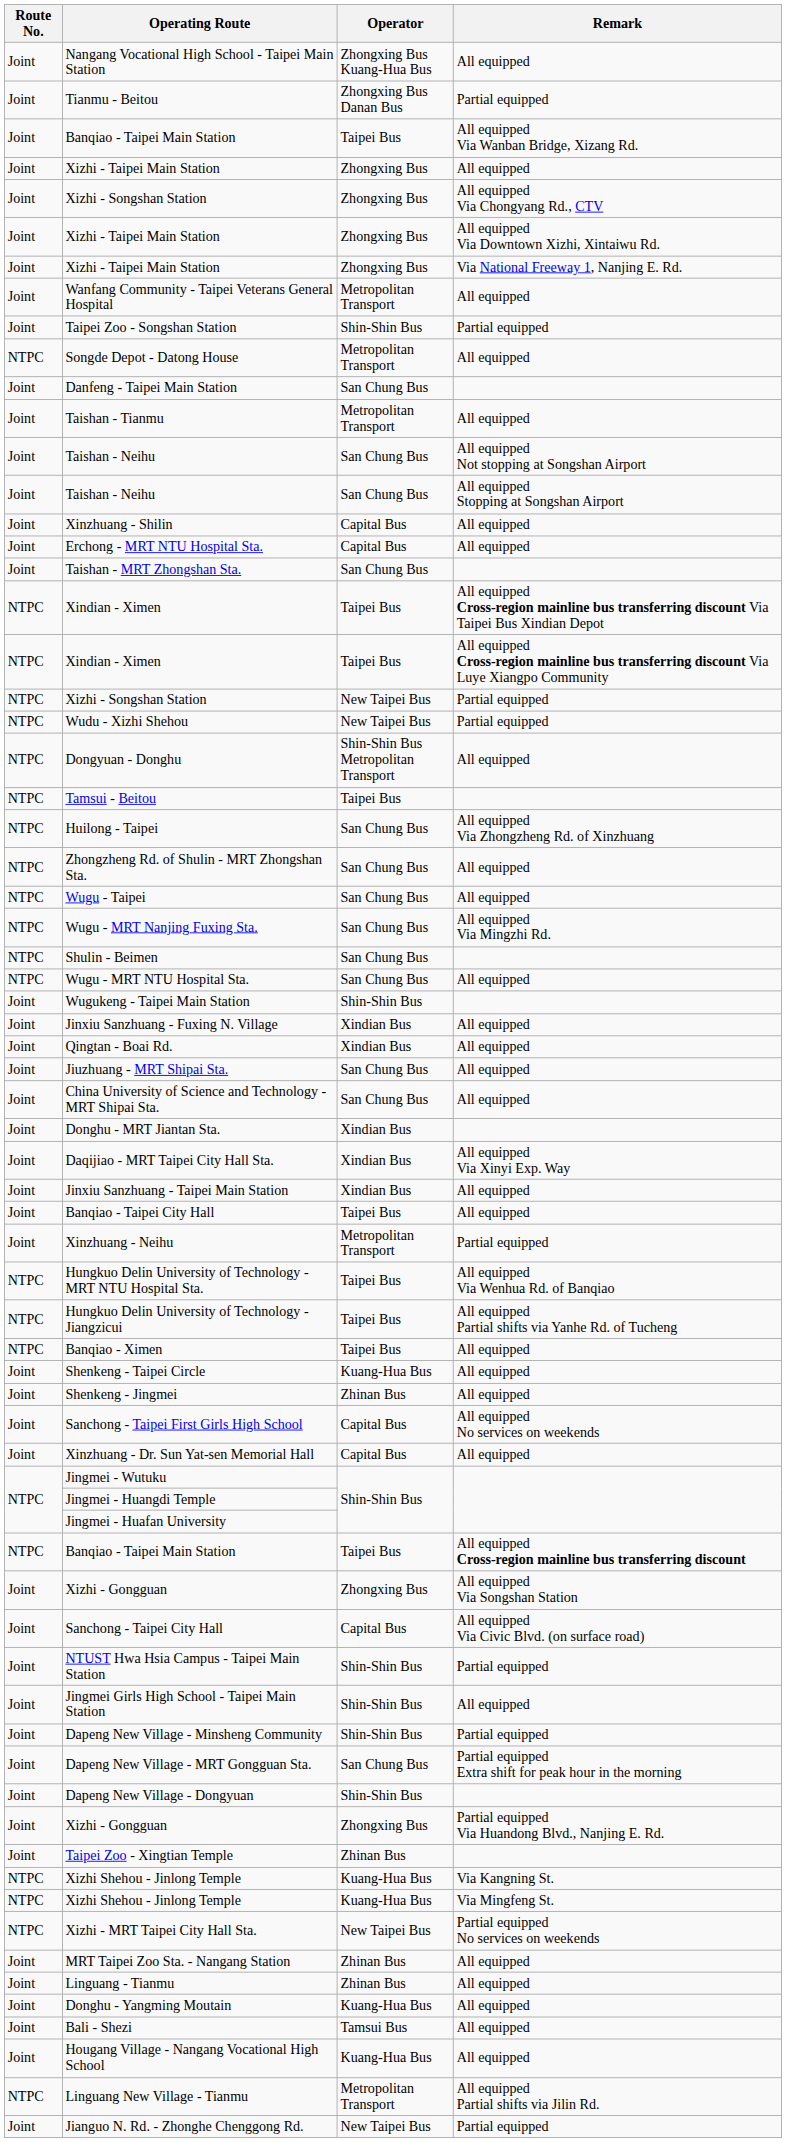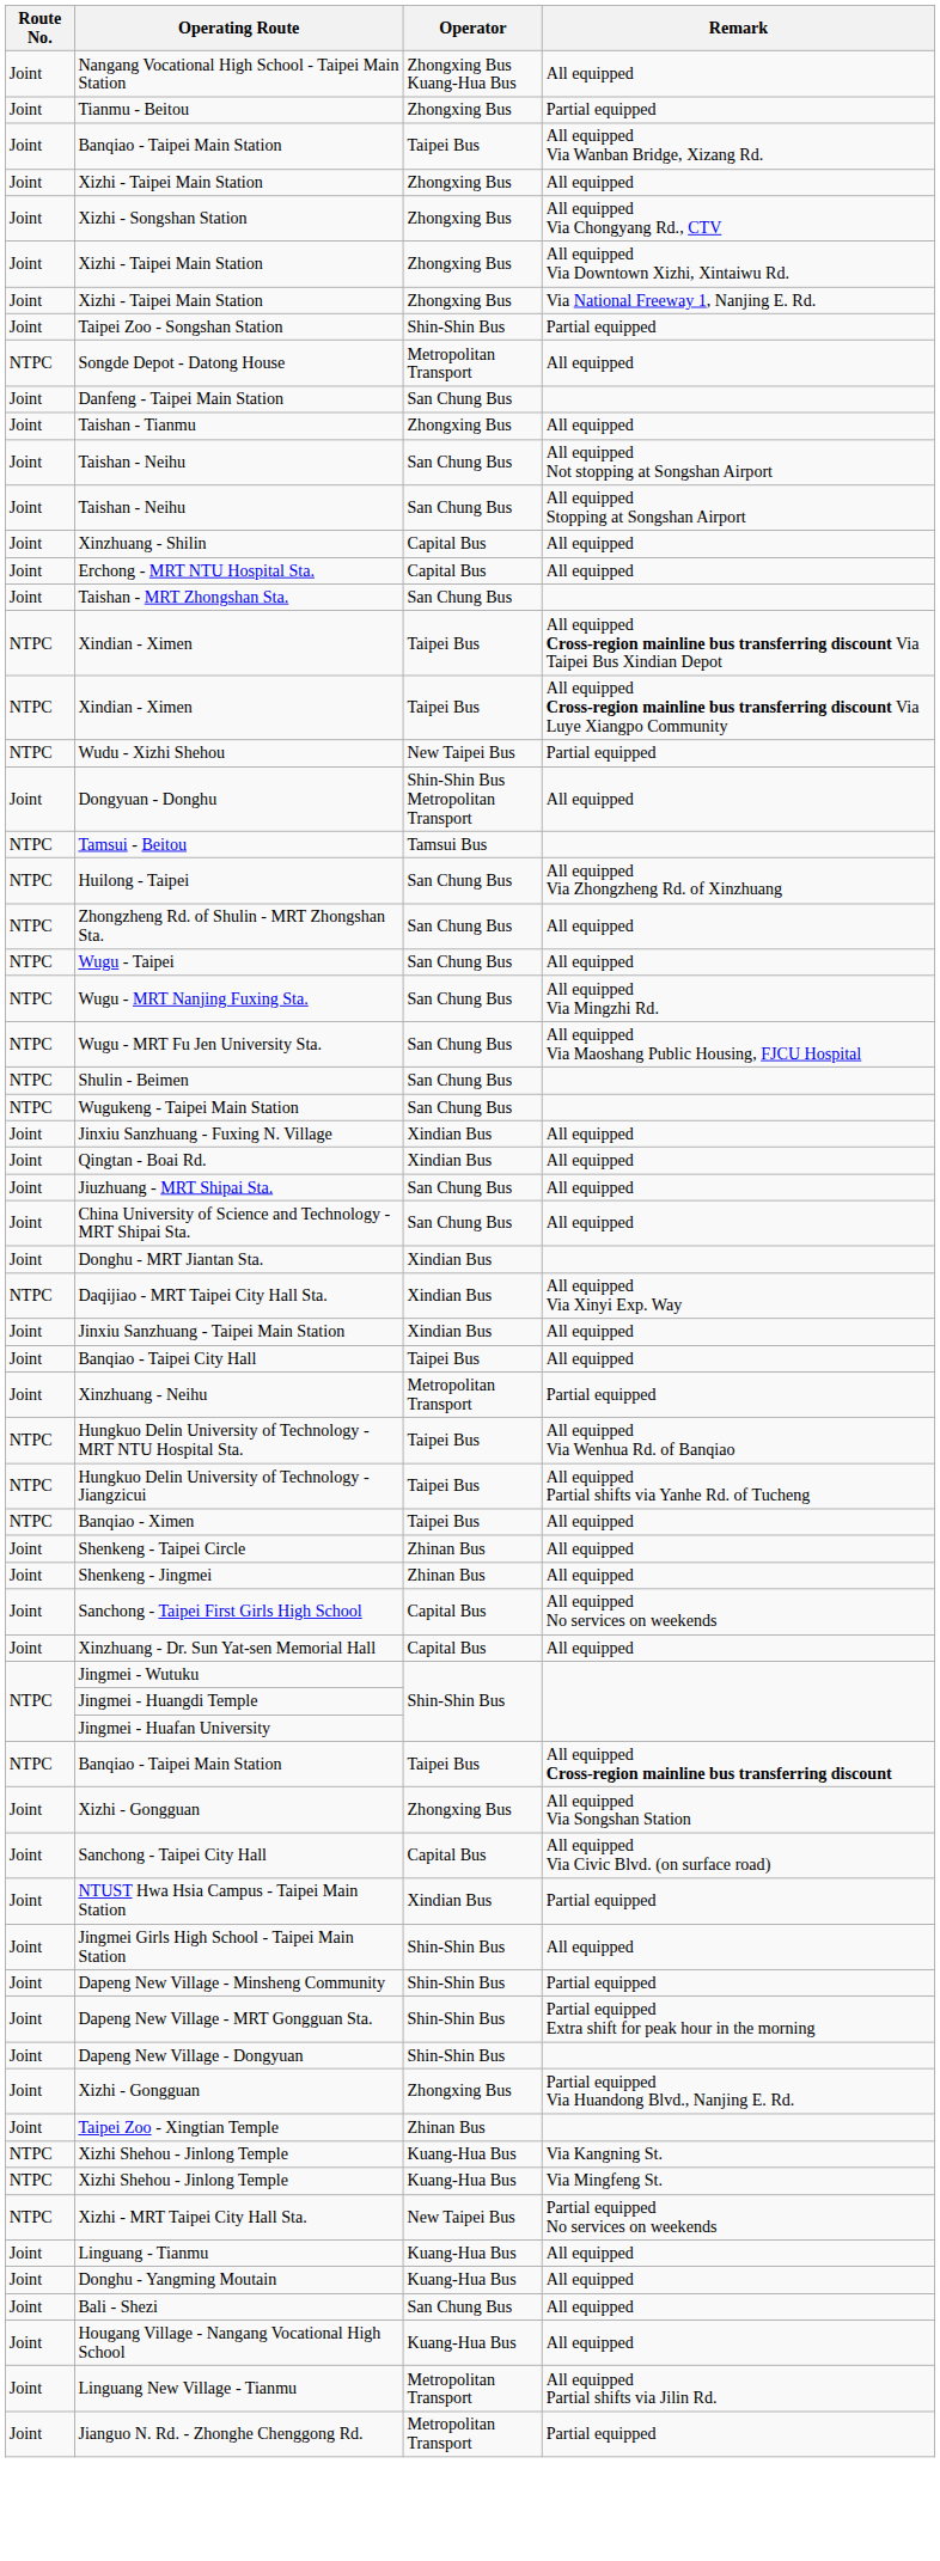Tianmu - Beitou | Operator: Zhongxing Bus Danan Bus -> Zhongxing Bus
- row: Joint | Wanfang Community - Taipei Veterans General Hospital | Metropolitan Transport | All equipped
Taishan - Tianmu | Operator: Metropolitan Transport -> Zhongxing Bus
- row: NTPC | Xizhi - Songshan Station | New Taipei Bus | Partial equipped
Dongyuan - Donghu | Route No.: NTPC -> Joint
Tamsui - Beitou | Operator: Taipei Bus -> Tamsui Bus
+ row: NTPC | Wugu - MRT Fu Jen University Sta. | San Chung Bus | All equipped Via Maoshang Public Housing, FJCU Hospital
- row: NTPC | Wugu - MRT NTU Hospital Sta. | San Chung Bus | All equipped
Wugukeng - Taipei Main Station | Route No.: Joint -> NTPC
Wugukeng - Taipei Main Station | Operator: Shin-Shin Bus -> San Chung Bus
Daqijiao - MRT Taipei City Hall Sta. | Route No.: Joint -> NTPC
Shenkeng - Taipei Circle | Operator: Kuang-Hua Bus -> Zhinan Bus
NTUST Hwa Hsia Campus - Taipei Main Station | Operator: Shin-Shin Bus -> Xindian Bus
Dapeng New Village - MRT Gongguan Sta. | Operator: San Chung Bus -> Shin-Shin Bus
- row: Joint | MRT Taipei Zoo Sta. - Nangang Station | Zhinan Bus | All equipped
Linguang - Tianmu | Operator: Zhinan Bus -> Kuang-Hua Bus
Bali - Shezi | Operator: Tamsui Bus -> San Chung Bus
Linguang New Village - Tianmu | Route No.: NTPC -> Joint
Jianguo N. Rd. - Zhonghe Chenggong Rd. | Operator: New Taipei Bus -> Metropolitan Transport
